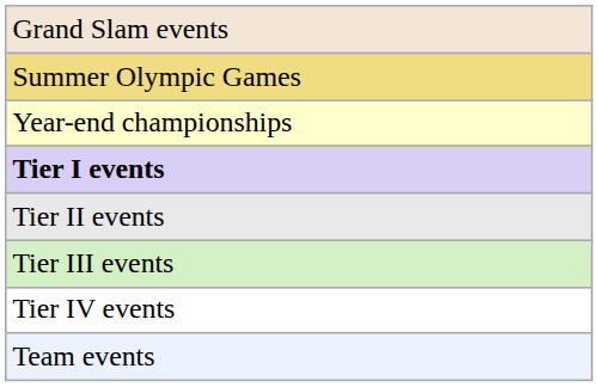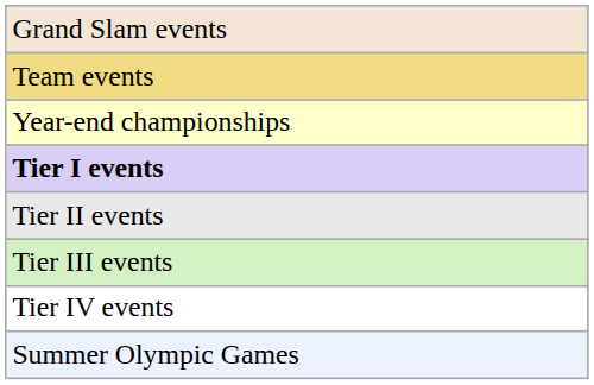row 2 | column 1: Summer Olympic Games -> Team events
row 8 | column 1: Team events -> Summer Olympic Games
